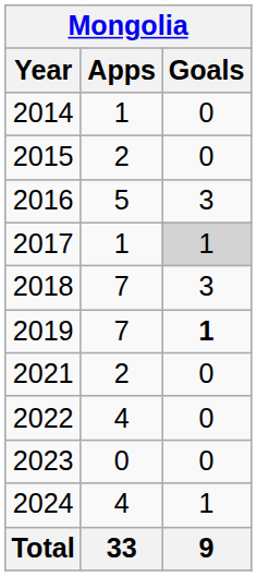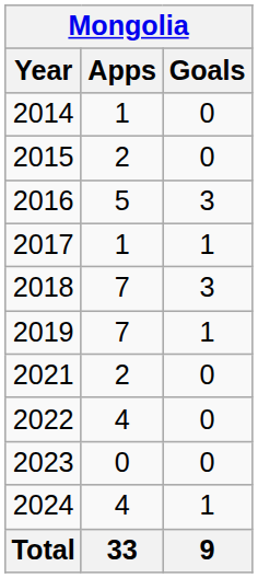2017 | Goals: lightgrey background -> no background
2019 | Goals: bold -> normal
